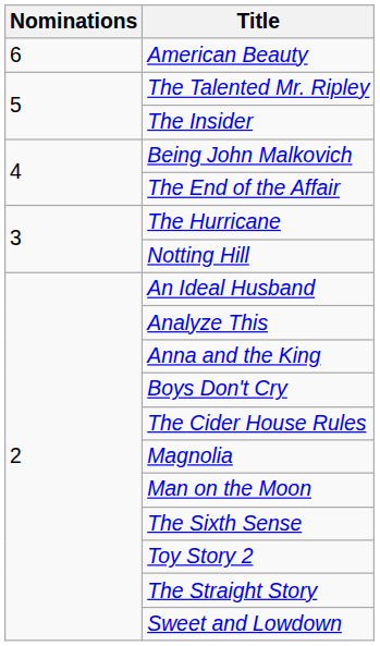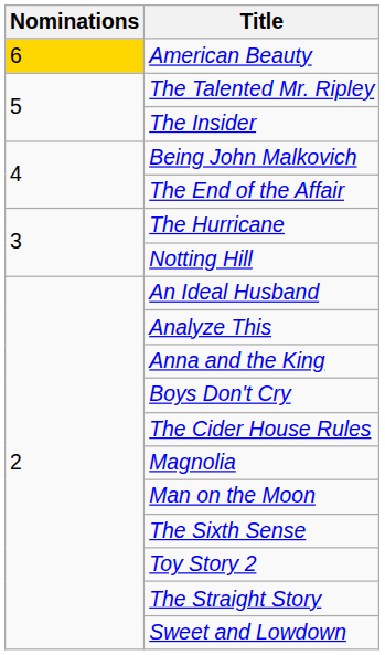American Beauty | Nominations: no background -> gold background
